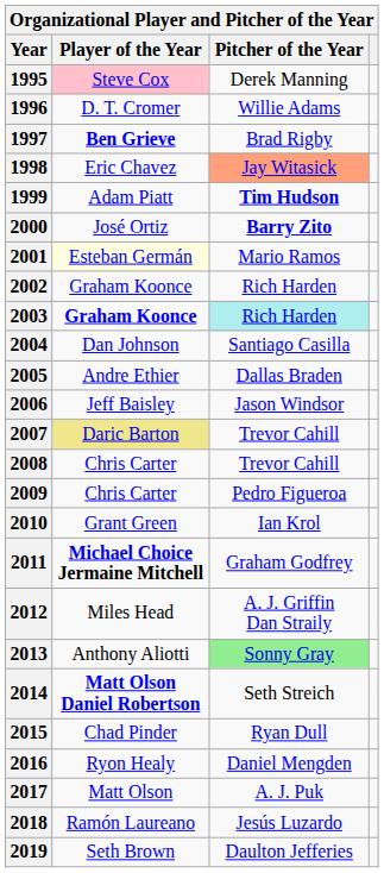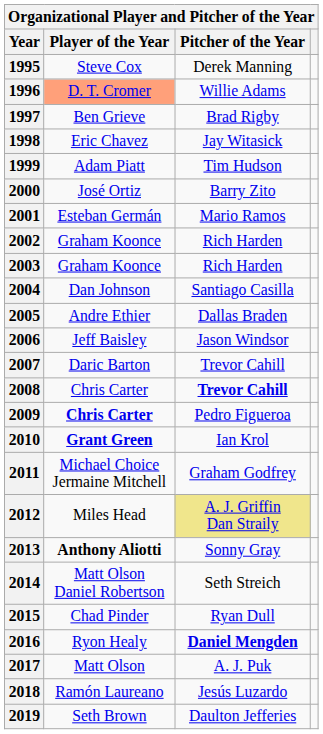1995 | Player of the Year: pink background -> no background
1996 | Player of the Year: no background -> lightsalmon background
1997 | Player of the Year: bold -> normal
1998 | Pitcher of the Year: lightsalmon background -> no background
1999 | Pitcher of the Year: bold -> normal
2000 | Pitcher of the Year: bold -> normal
2001 | Player of the Year: lightyellow background -> no background
2003 | Player of the Year: bold -> normal
2003 | Pitcher of the Year: paleturquoise background -> no background
2007 | Player of the Year: khaki background -> no background
2008 | Pitcher of the Year: normal -> bold
2009 | Player of the Year: normal -> bold
2010 | Player of the Year: normal -> bold
2011 | Player of the Year: bold -> normal
2012 | Pitcher of the Year: no background -> khaki background
2013 | Player of the Year: normal -> bold
2013 | Pitcher of the Year: lightgreen background -> no background
2014 | Player of the Year: bold -> normal
2016 | Pitcher of the Year: normal -> bold
